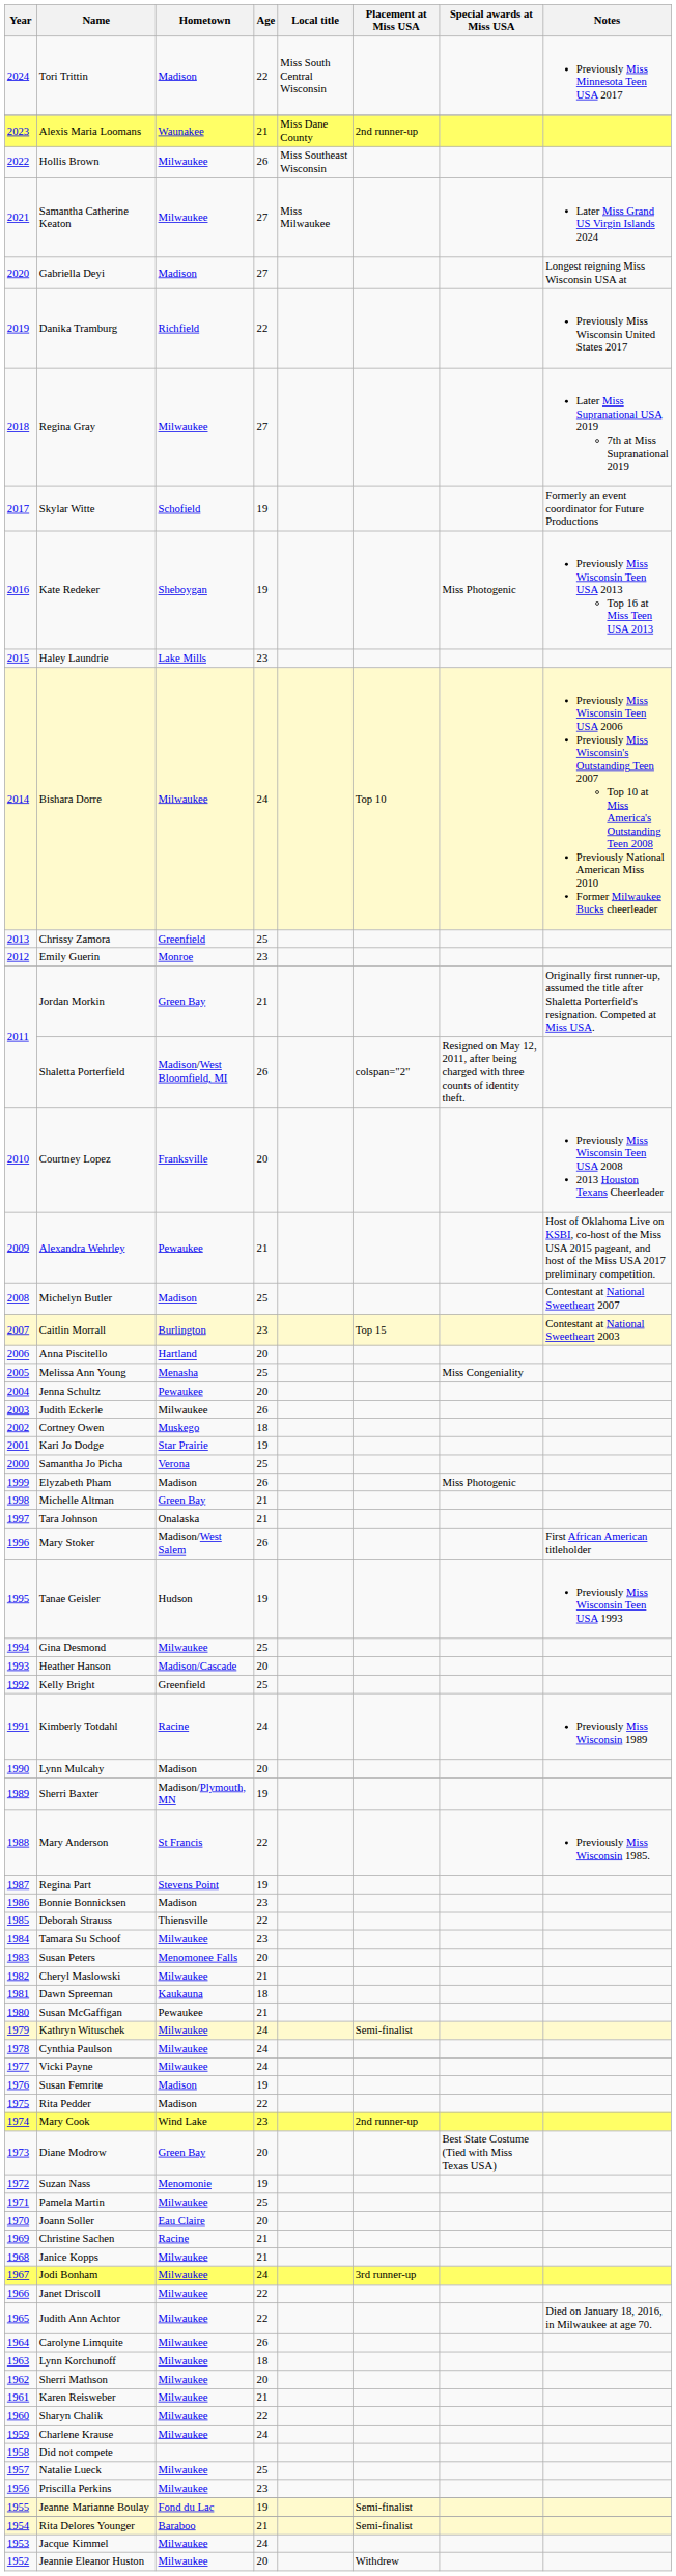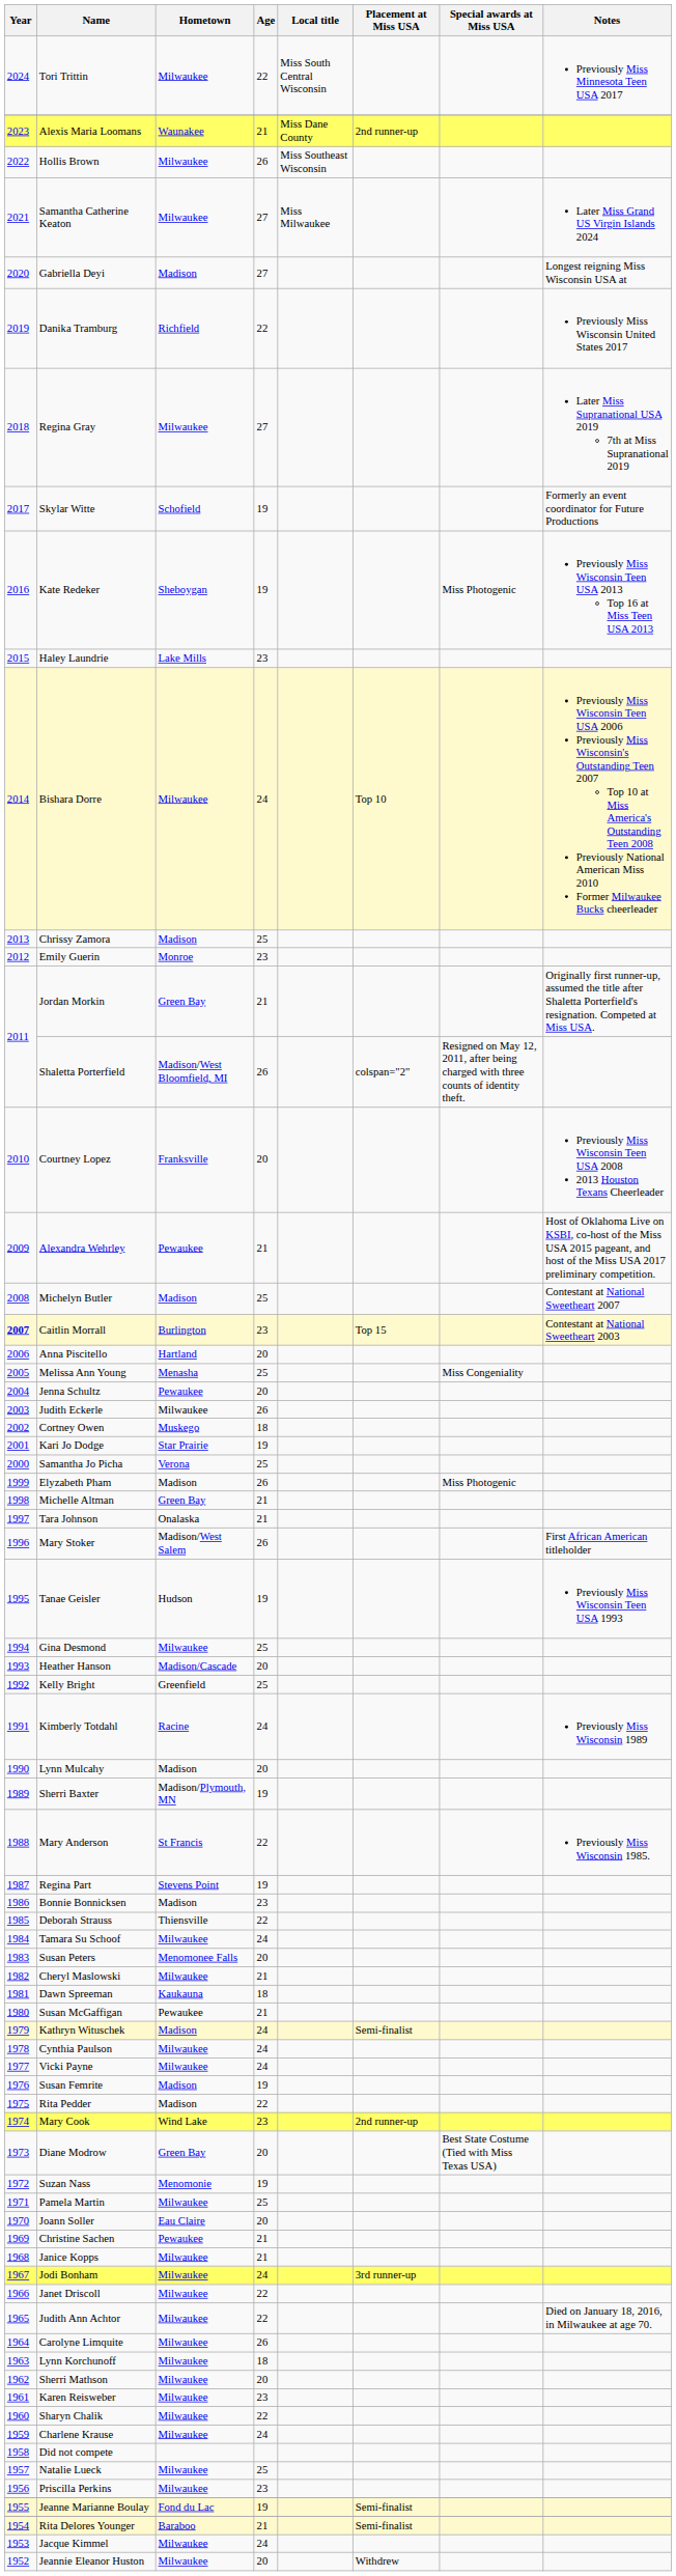Tori Trittin | Hometown: Madison -> Milwaukee
Chrissy Zamora | Hometown: Greenfield -> Madison
Caitlin Morrall | Year: normal -> bold
Tamara Su Schoof | Age: 23 -> 24
Kathryn Wituschek | Hometown: Milwaukee -> Madison
Christine Sachen | Hometown: Racine -> Pewaukee
Karen Reisweber | Age: 21 -> 23
